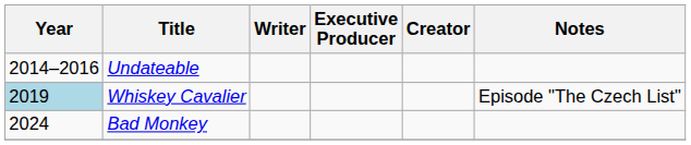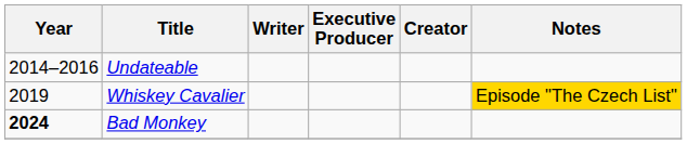Whiskey Cavalier | Year: lightblue background -> no background
Whiskey Cavalier | Notes: no background -> gold background
Bad Monkey | Year: normal -> bold
